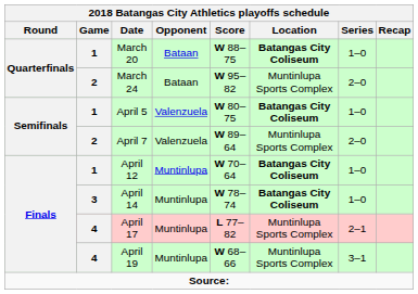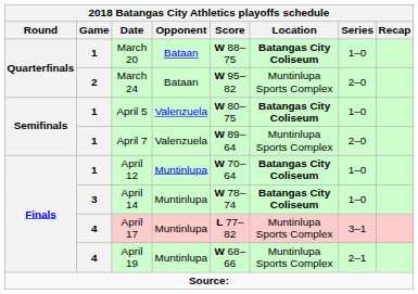April 7 | Game: 2 -> 1
April 17 | Series: 2–1 -> 3–1
April 19 | Series: 3–1 -> 2–1
